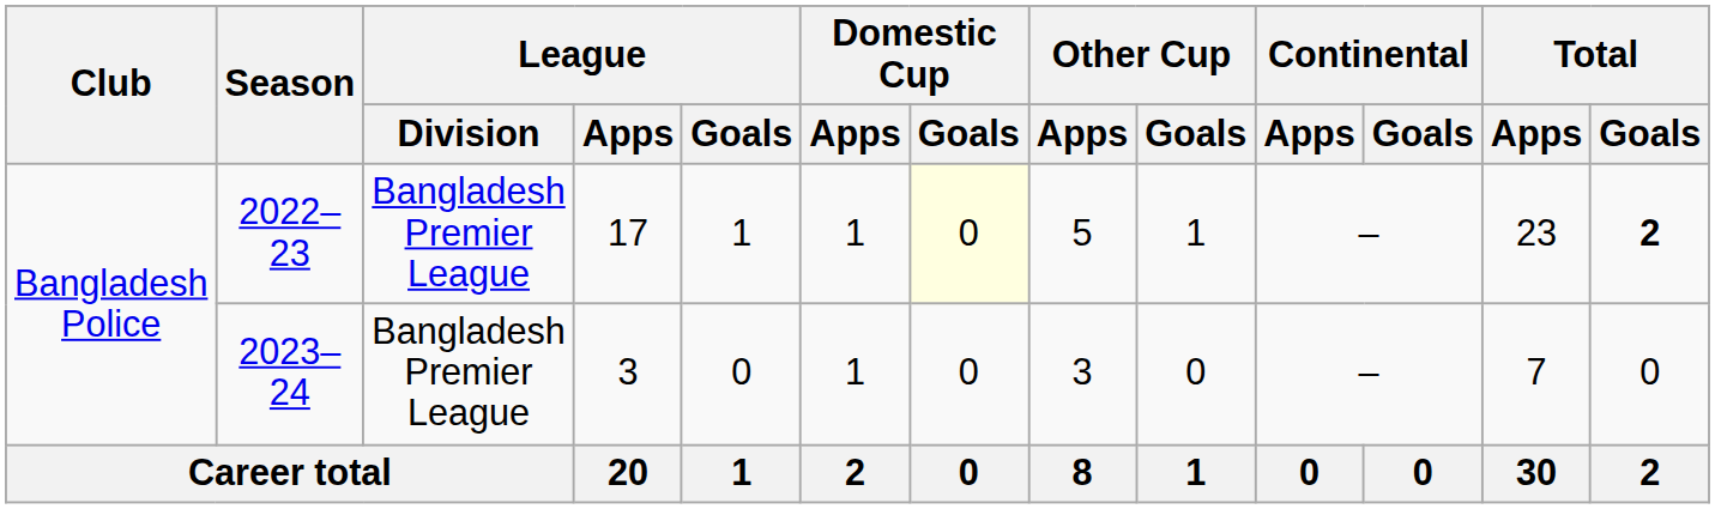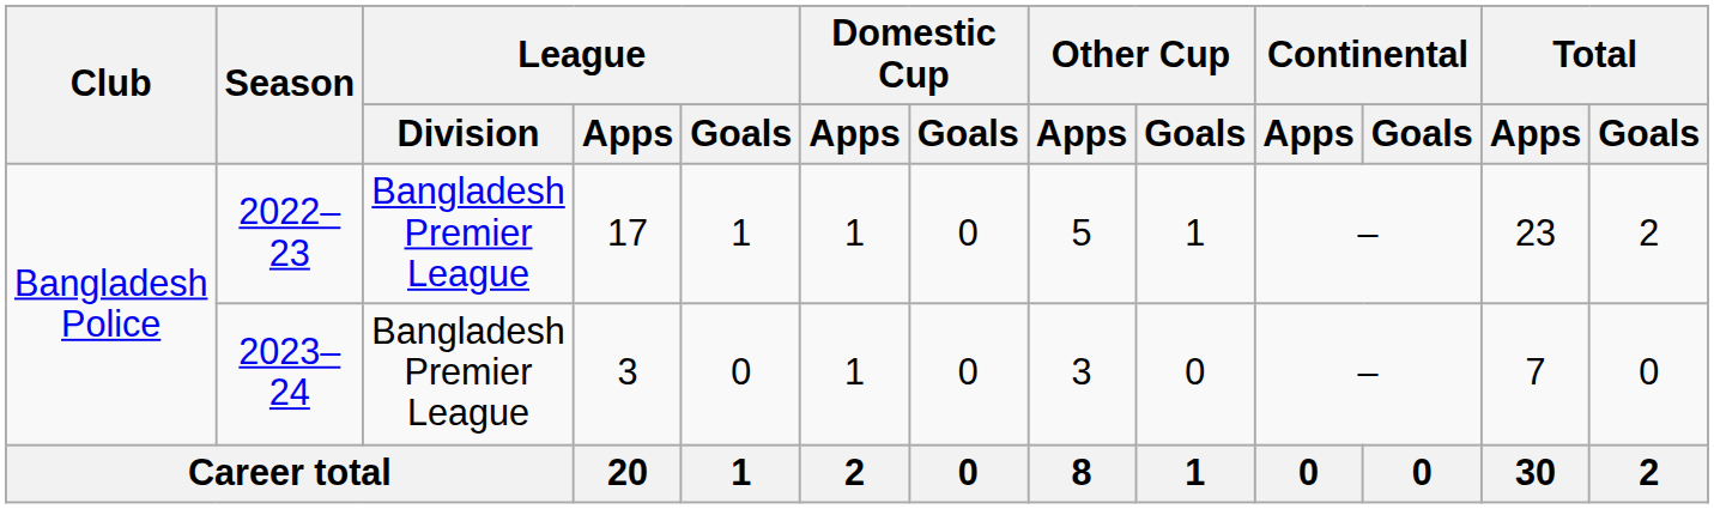2022–23 | Domestic Cup / Goals: lightyellow background -> no background
2022–23 | Total / Goals: bold -> normal
